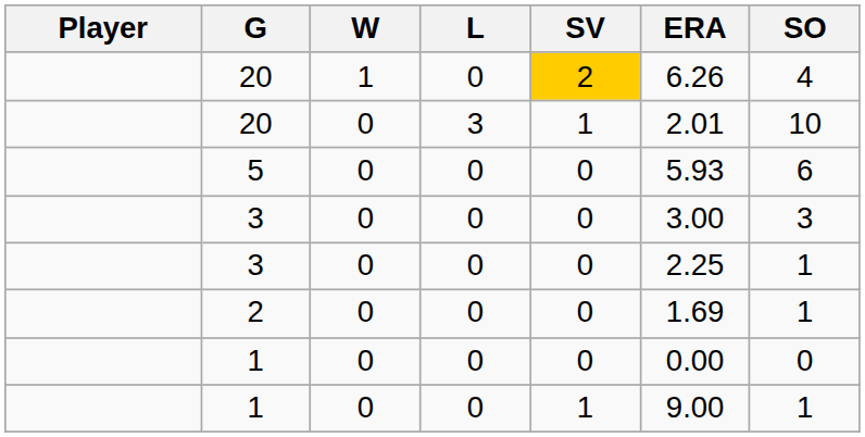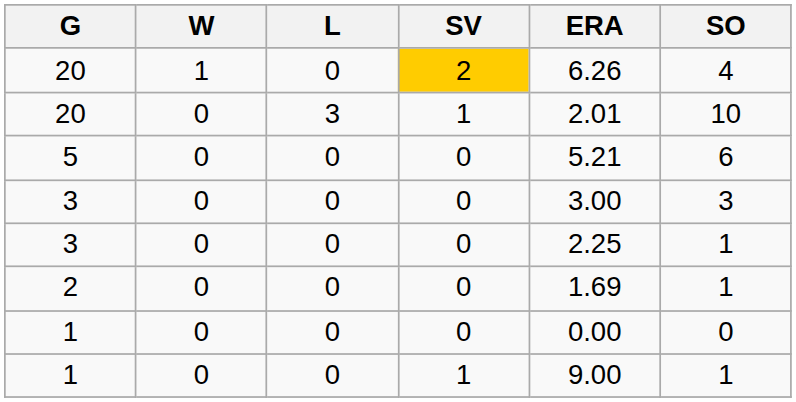- column: Player
5 | ERA: 5.93 -> 5.21
